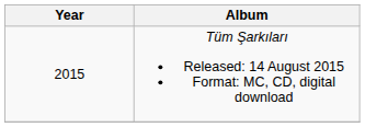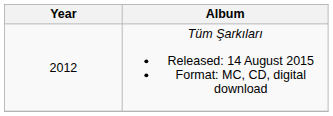row 2 | Year: 2015 -> 2012
